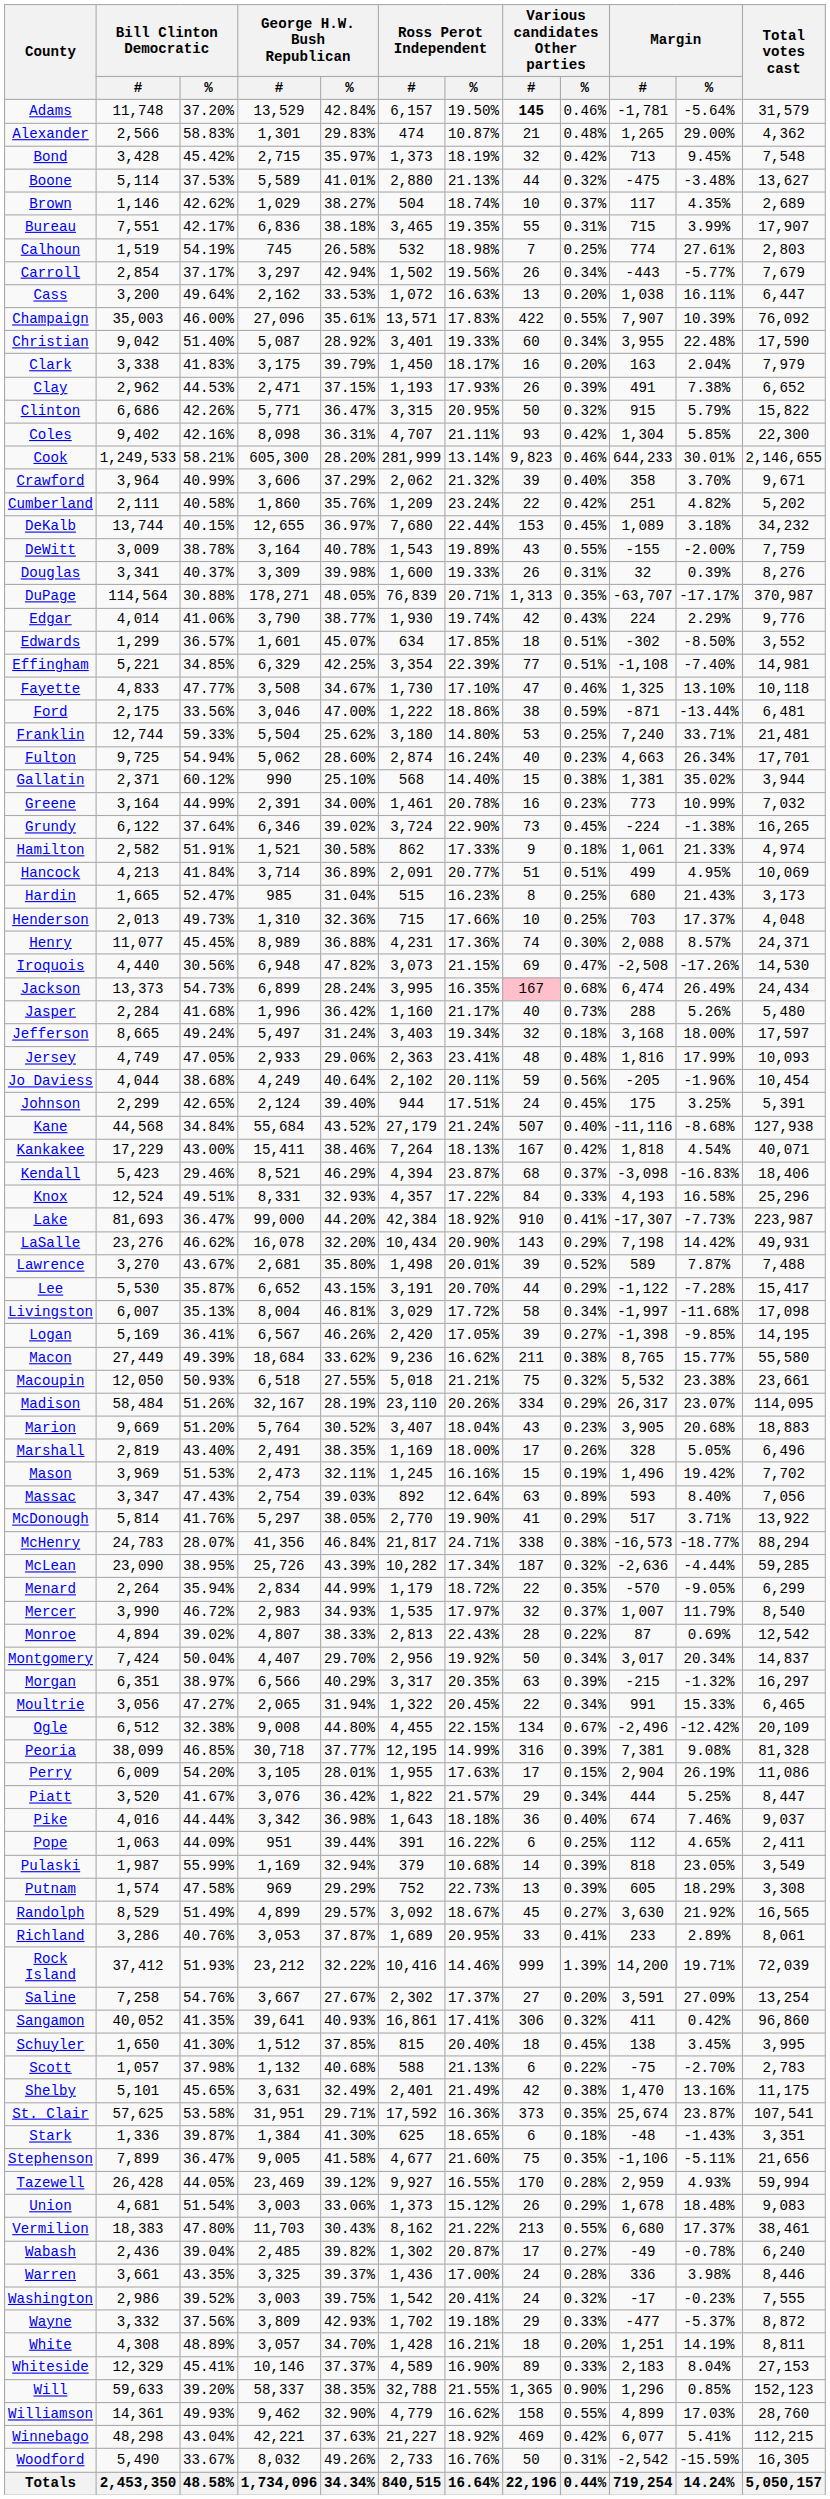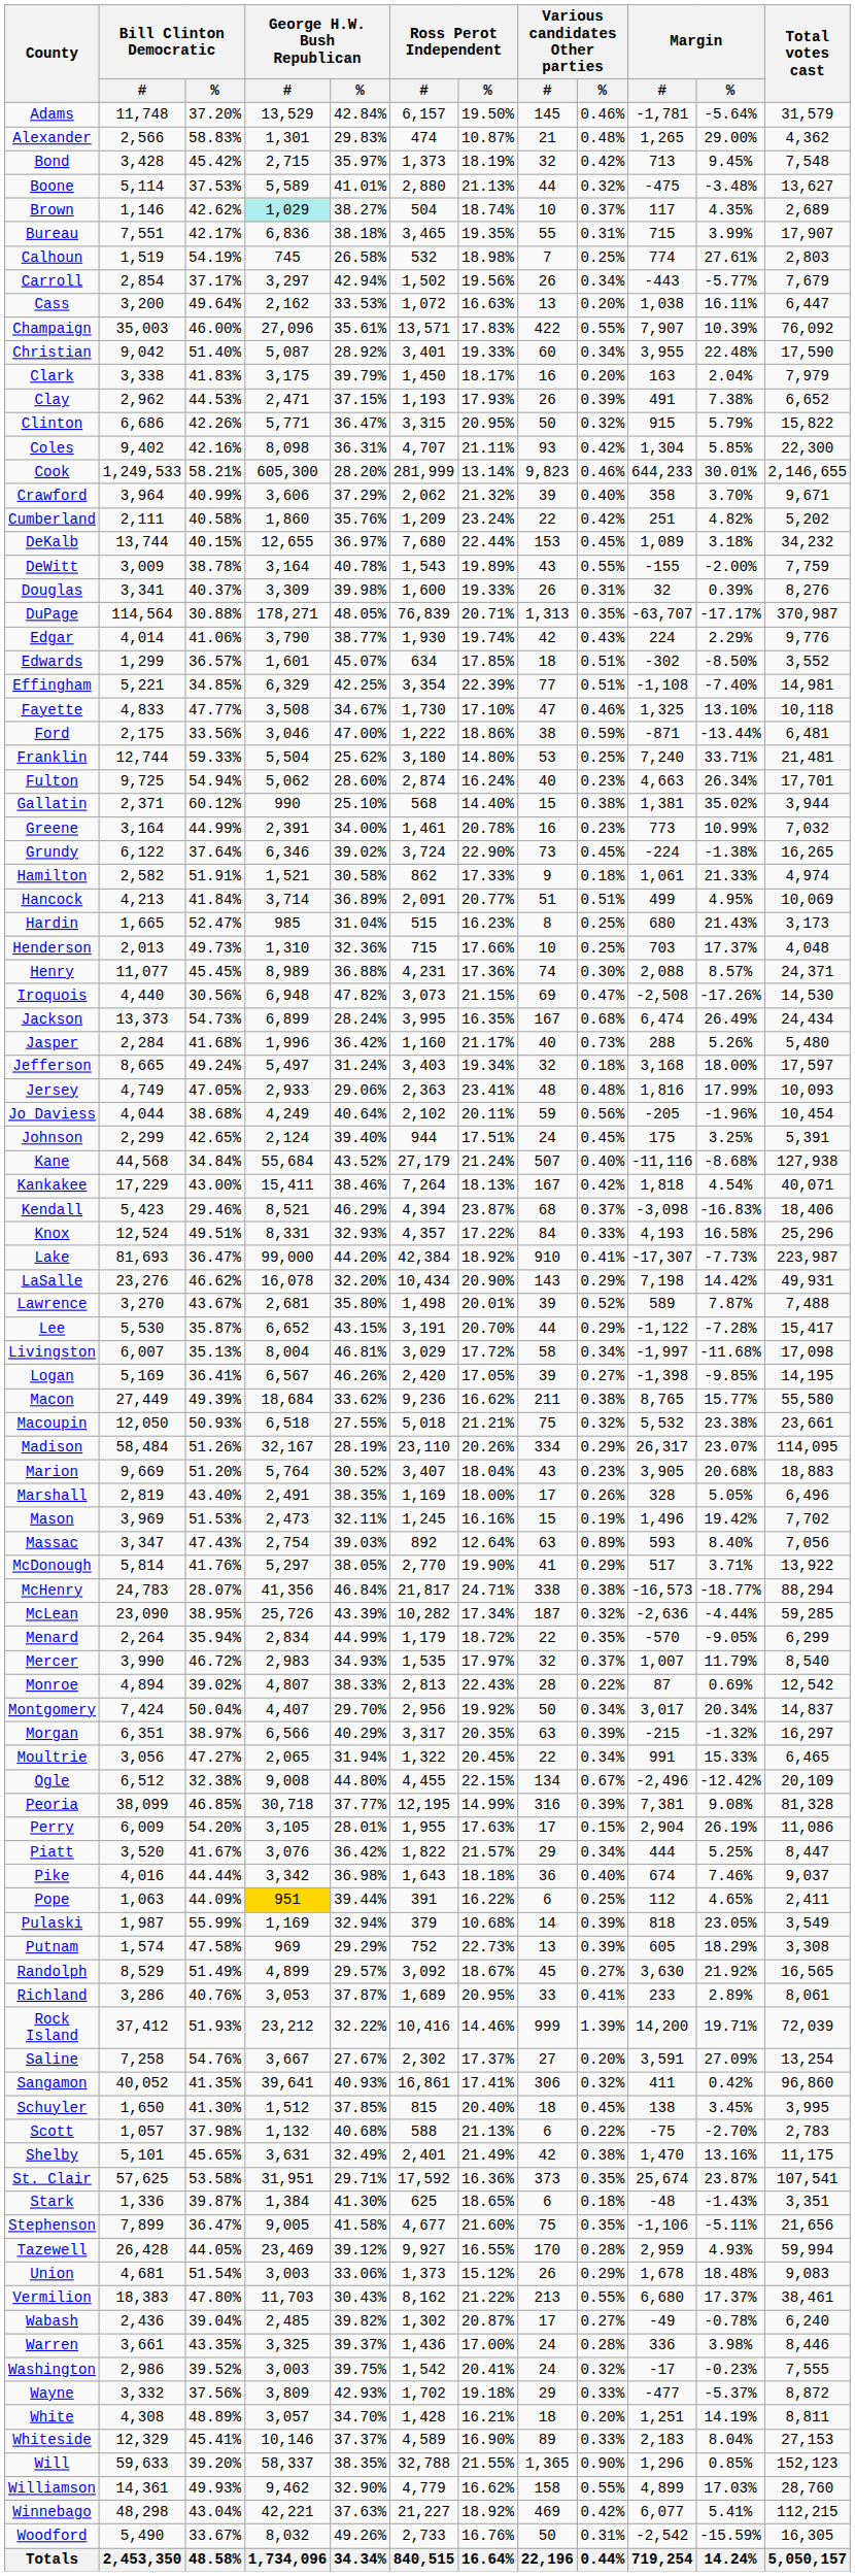Adams | Various candidates Other parties / #: bold -> normal
Brown | George H.W. Bush Republican / #: no background -> paleturquoise background
Jackson | Various candidates Other parties / #: pink background -> no background
Pope | George H.W. Bush Republican / #: no background -> gold background
